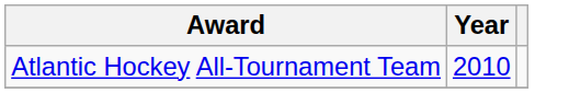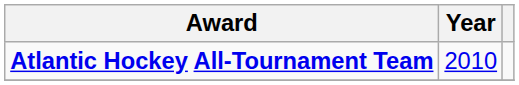row 2 | Award: normal -> bold
